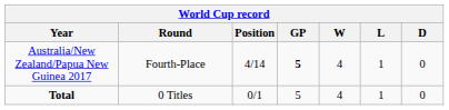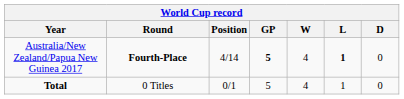Australia/New Zealand/Papua New Guinea 2017 | Round: normal -> bold
Australia/New Zealand/Papua New Guinea 2017 | L: normal -> bold
